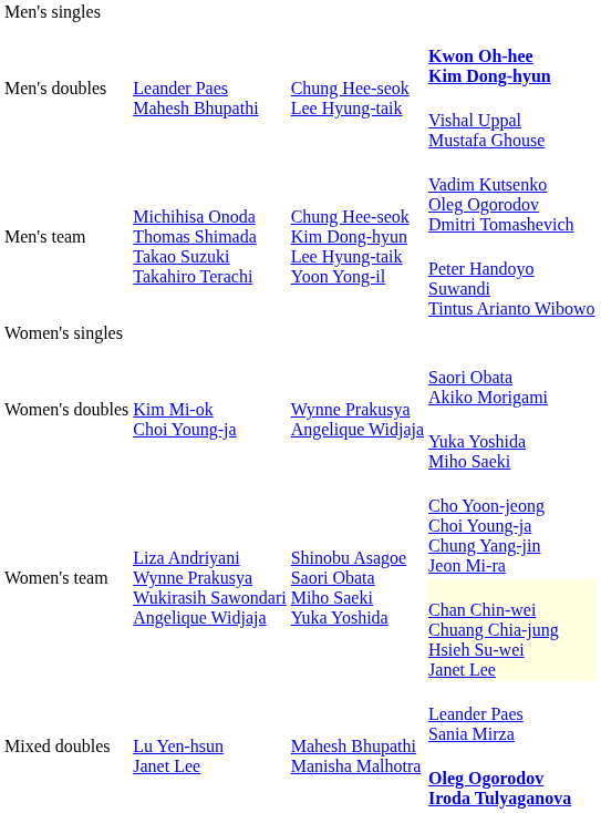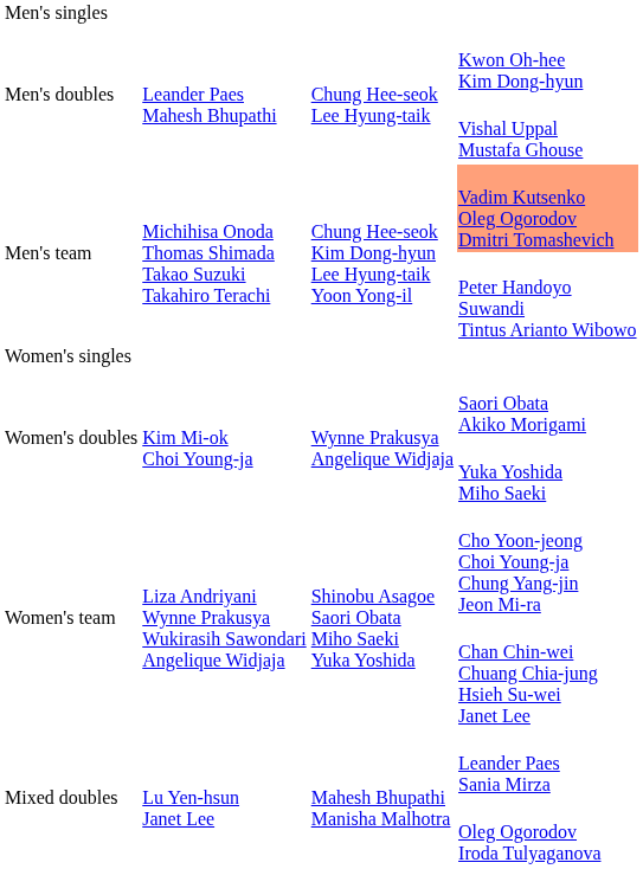Kwon Oh-hee Kim Dong-hyun | column 4: bold -> normal
Vadim Kutsenko Oleg Ogorodov Dmitri Tomashevich | column 4: no background -> lightsalmon background
Chan Chin-wei Chuang Chia-jung Hsieh Su-wei Janet Lee | column 4: lightyellow background -> no background
Oleg Ogorodov Iroda Tulyaganova | column 4: bold -> normal
